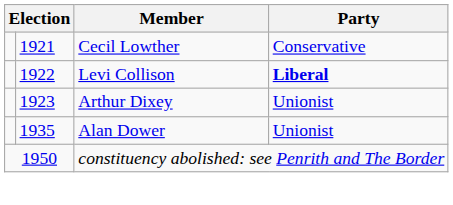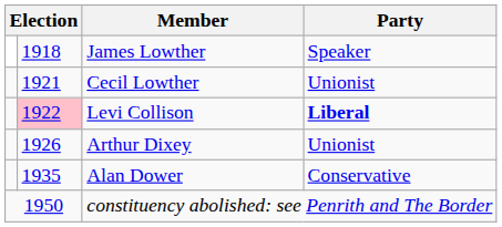+ row: 1918 | James Lowther | Speaker
Cecil Lowther | Party: Conservative -> Unionist
Levi Collison | column 2: no background -> pink background
Arthur Dixey | column 2: 1923 -> 1926
Alan Dower | Party: Unionist -> Conservative
